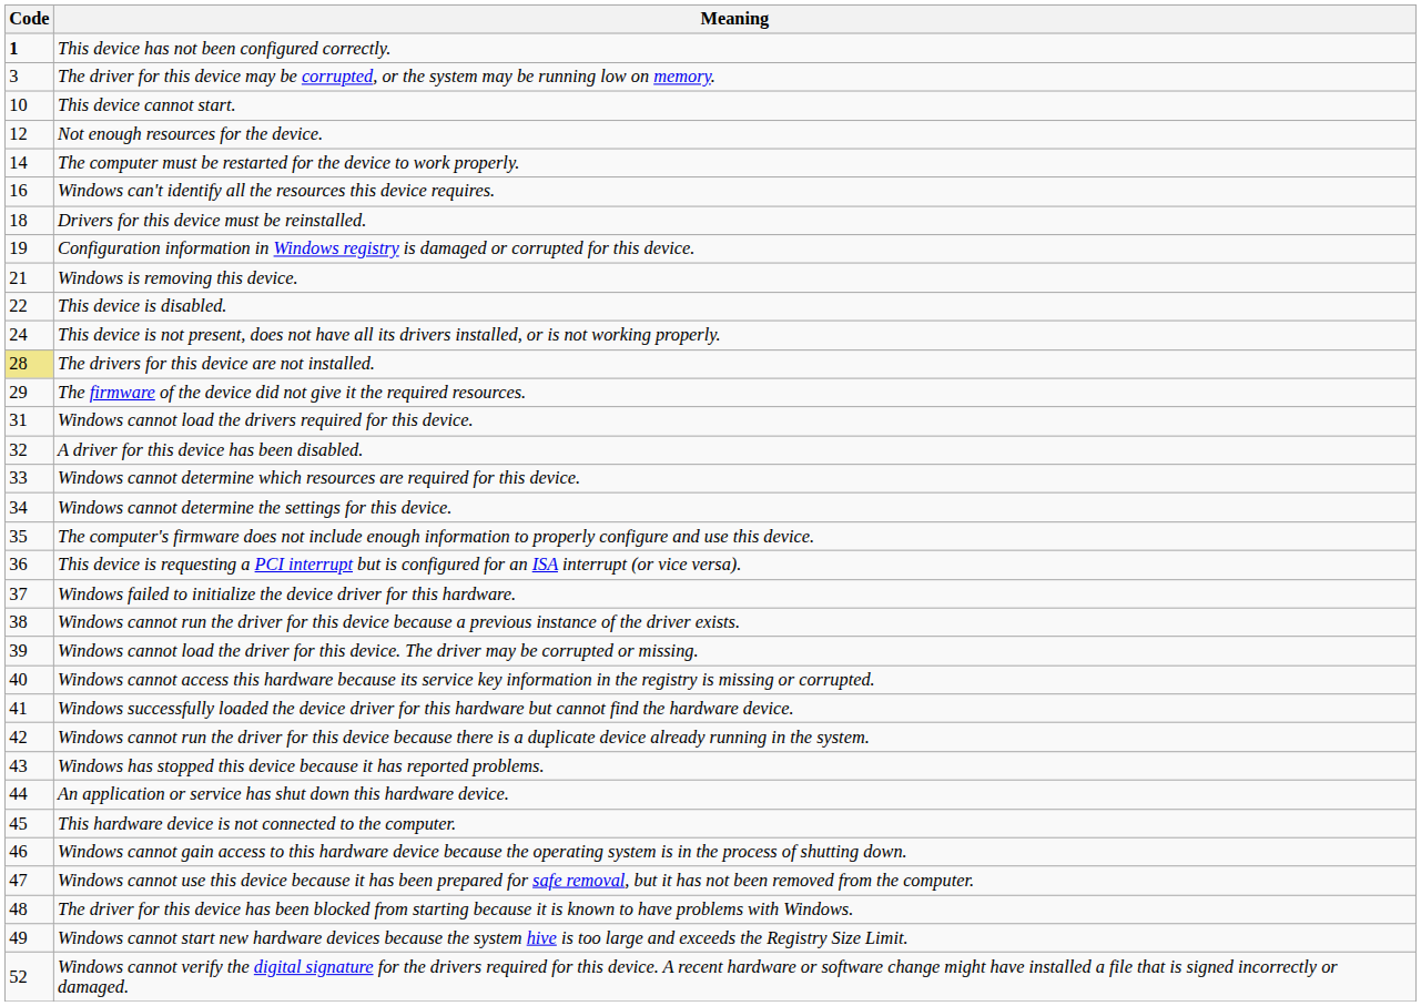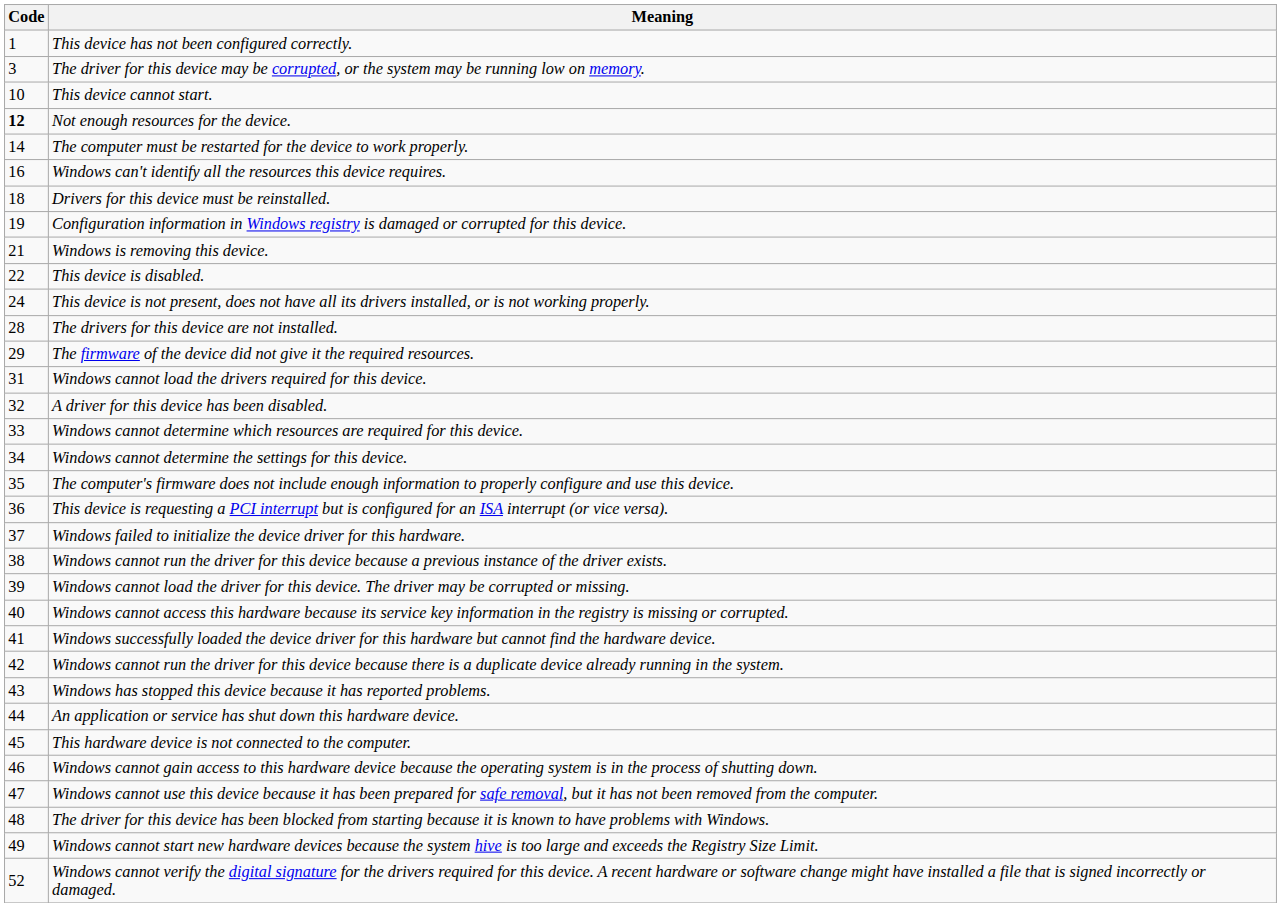This device has not been configured correctly. | Code: bold -> normal
Not enough resources for the device. | Code: normal -> bold
The drivers for this device are not installed. | Code: khaki background -> no background
